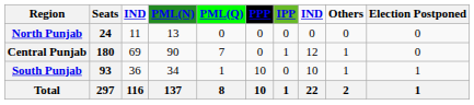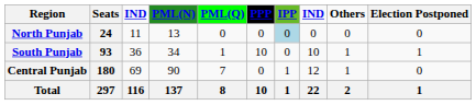North Punjab | column 7: no background -> lightblue background
rows swapped: Central Punjab <-> South Punjab
